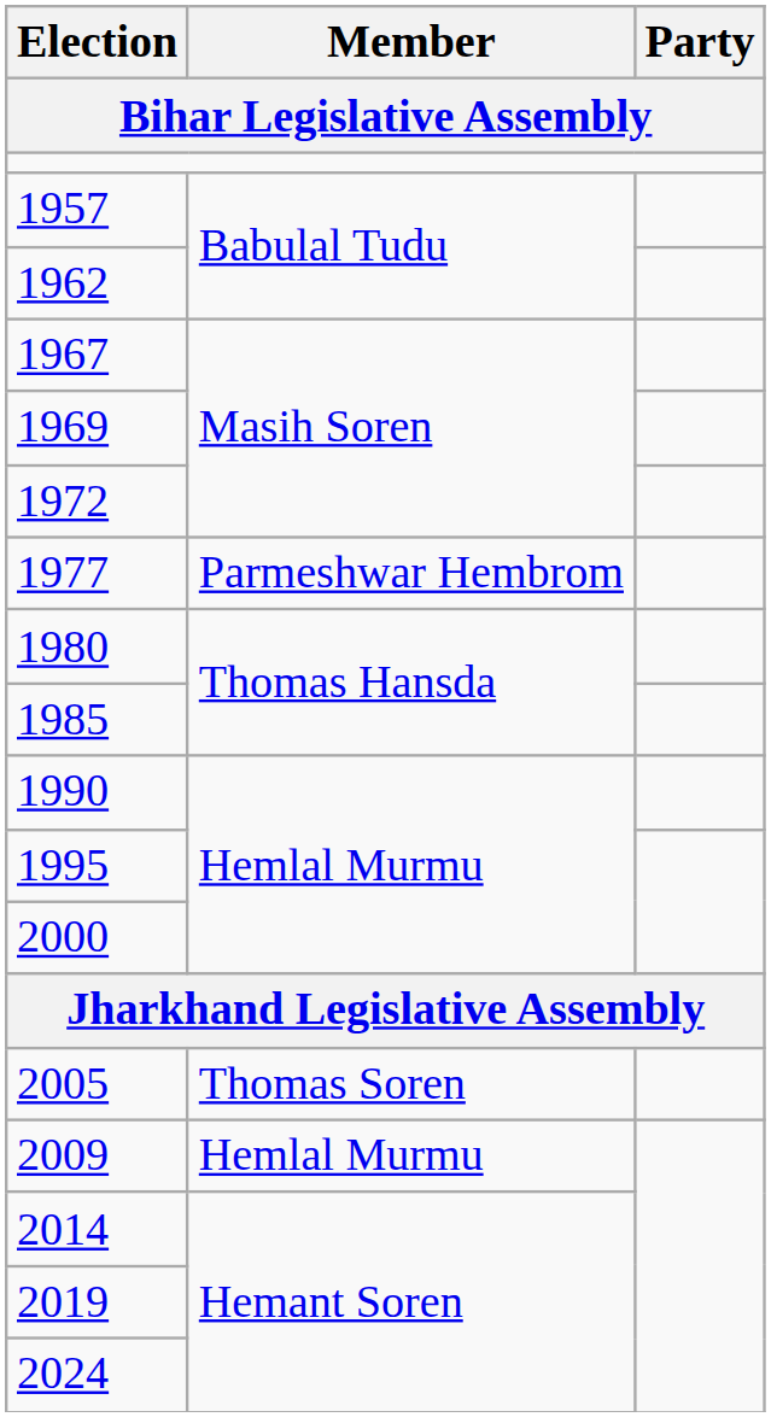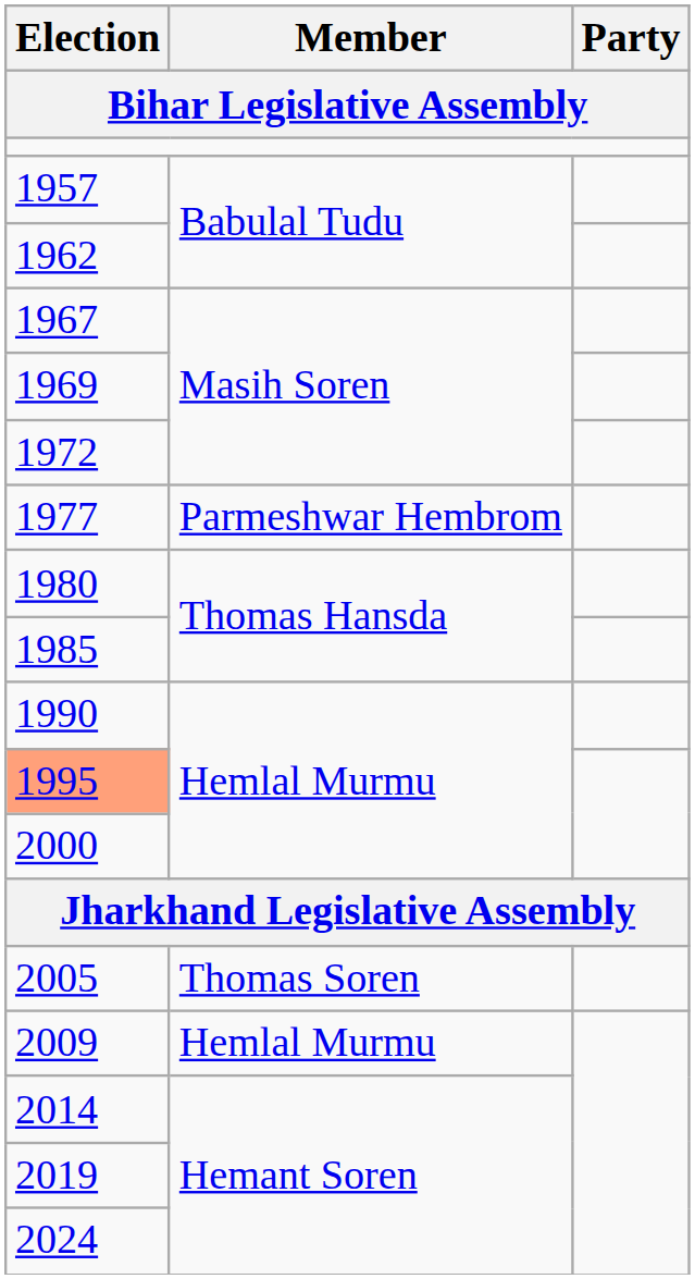1995 | Election: no background -> lightsalmon background
